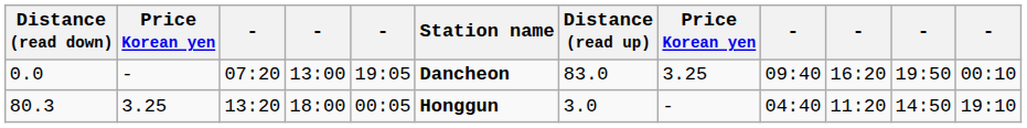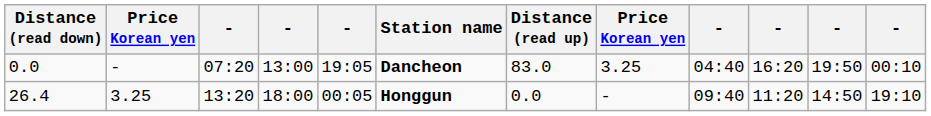row 2 | column 9: 09:40 -> 04:40
row 3 | Distance (read down): 80.3 -> 26.4
row 3 | Distance (read up): 3.0 -> 0.0
row 3 | column 9: 04:40 -> 09:40
